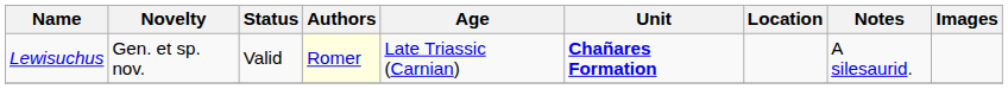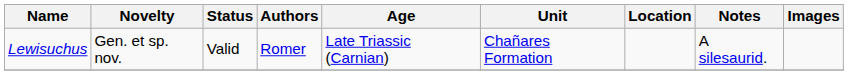Lewisuchus | Authors: lightyellow background -> no background
Lewisuchus | Unit: bold -> normal
